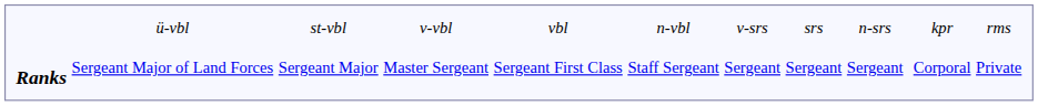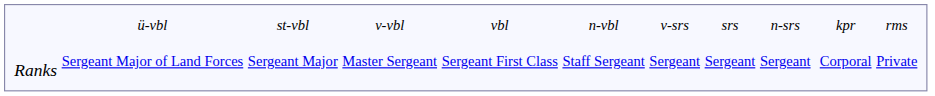Ranks | column 1: bold -> normal
